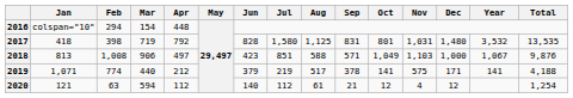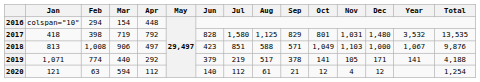2017 | Sep: 831 -> 829
2019 | Apr: 212 -> 292
2019 | Nov: 575 -> 105
